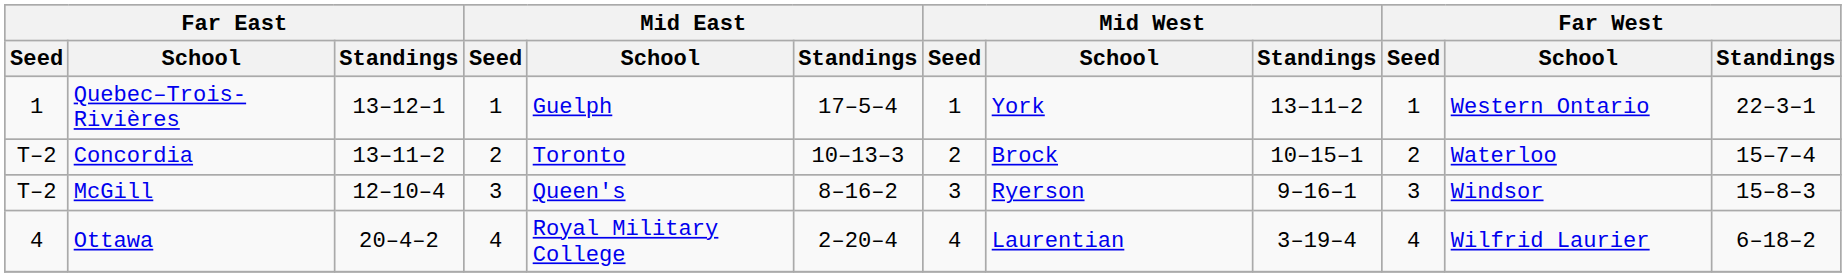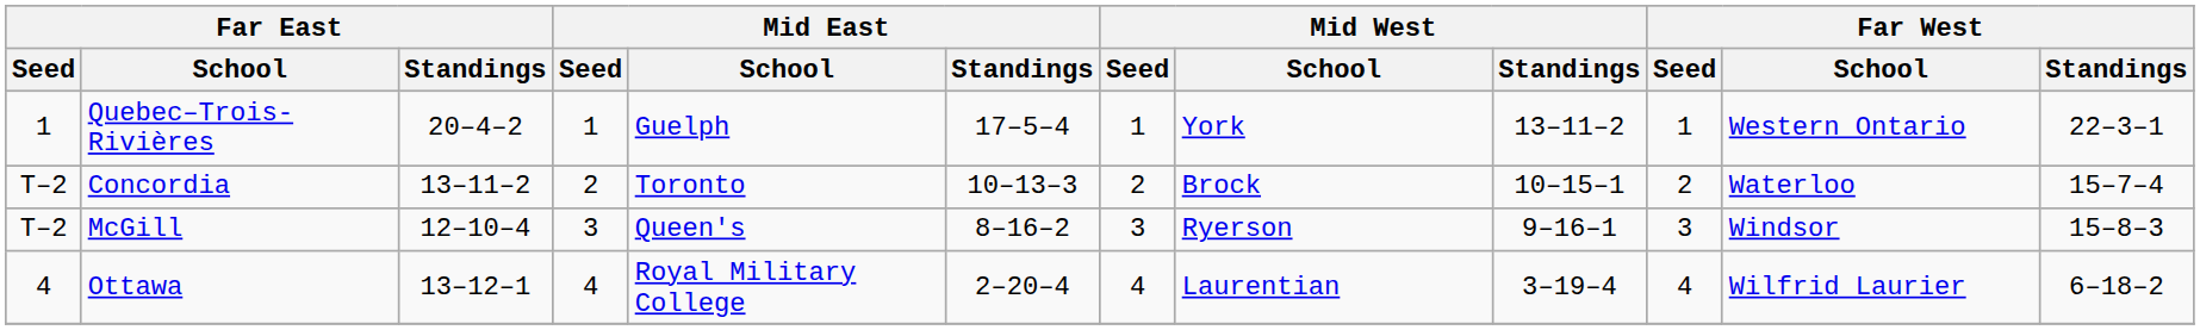Quebec–Trois-Rivières | Far East / Standings: 13–12–1 -> 20–4–2
Ottawa | Far East / Standings: 20–4–2 -> 13–12–1
